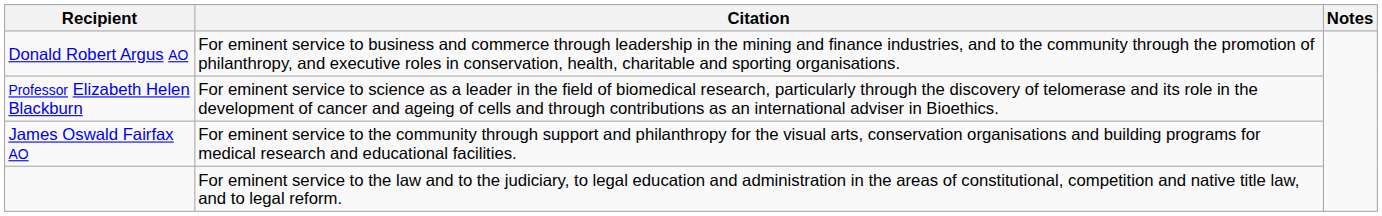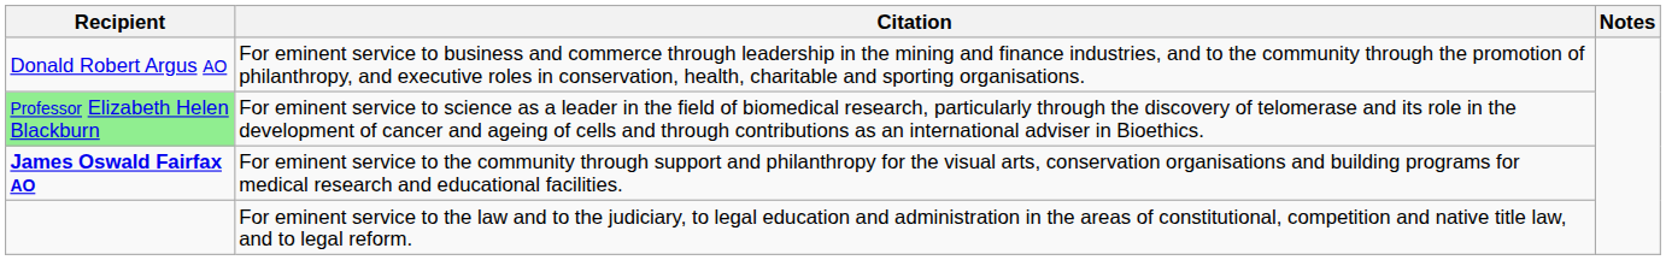Professor Elizabeth Helen Blackburn | Recipient: no background -> lightgreen background
James Oswald Fairfax AO | Recipient: normal -> bold
